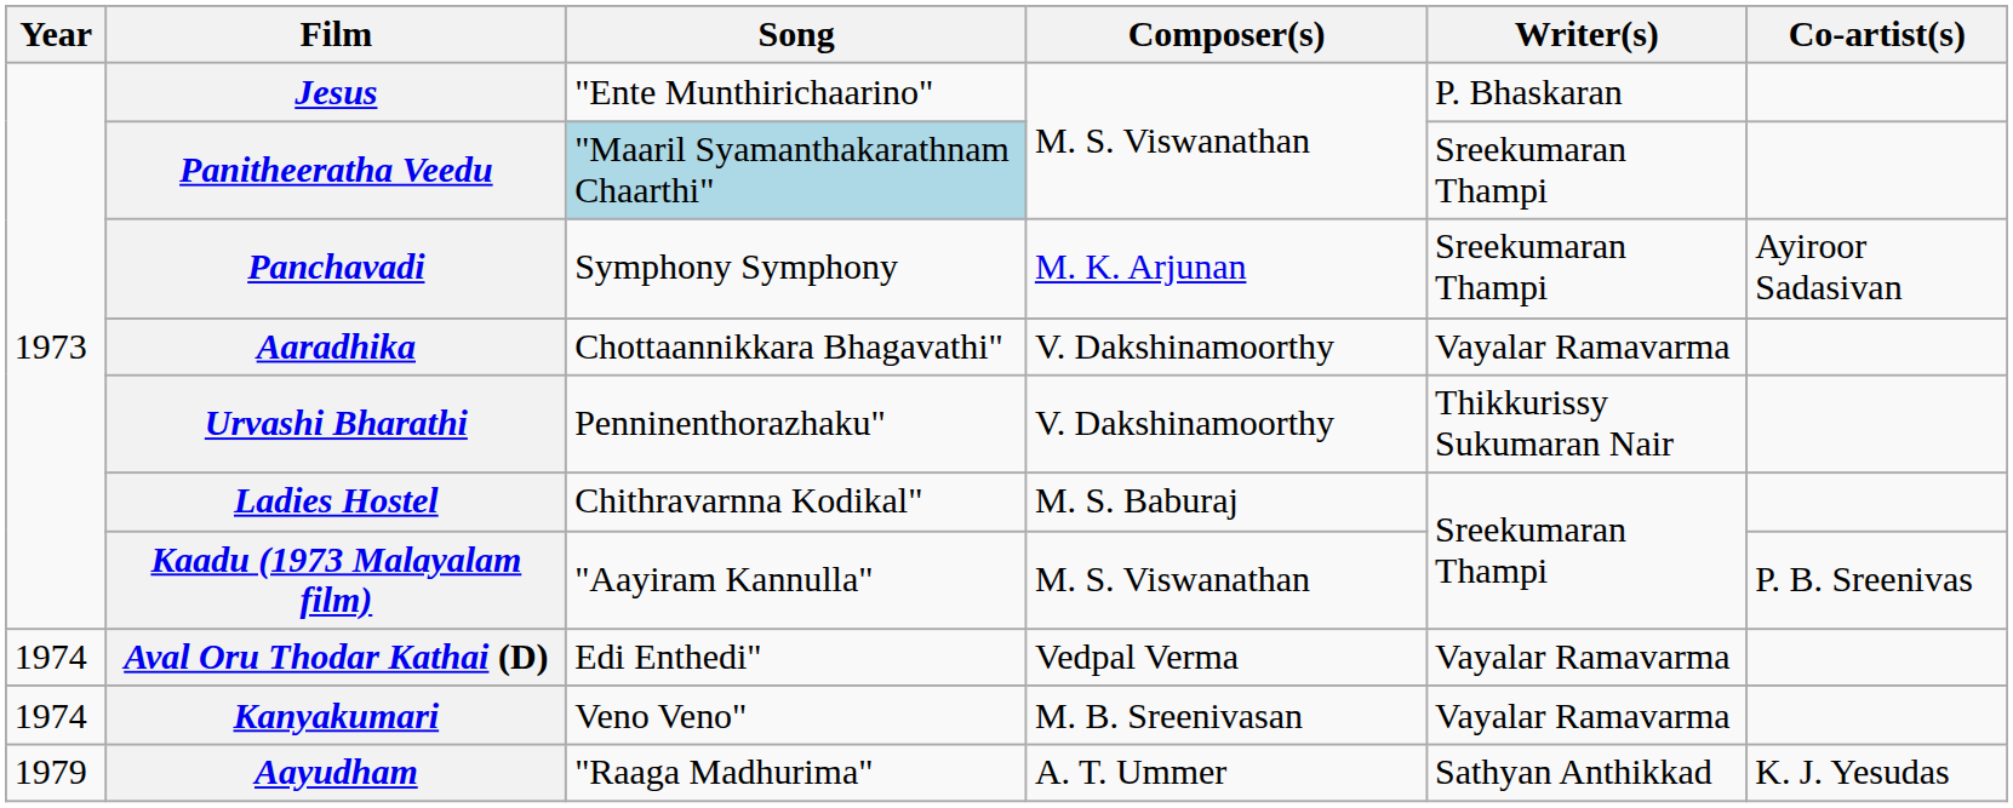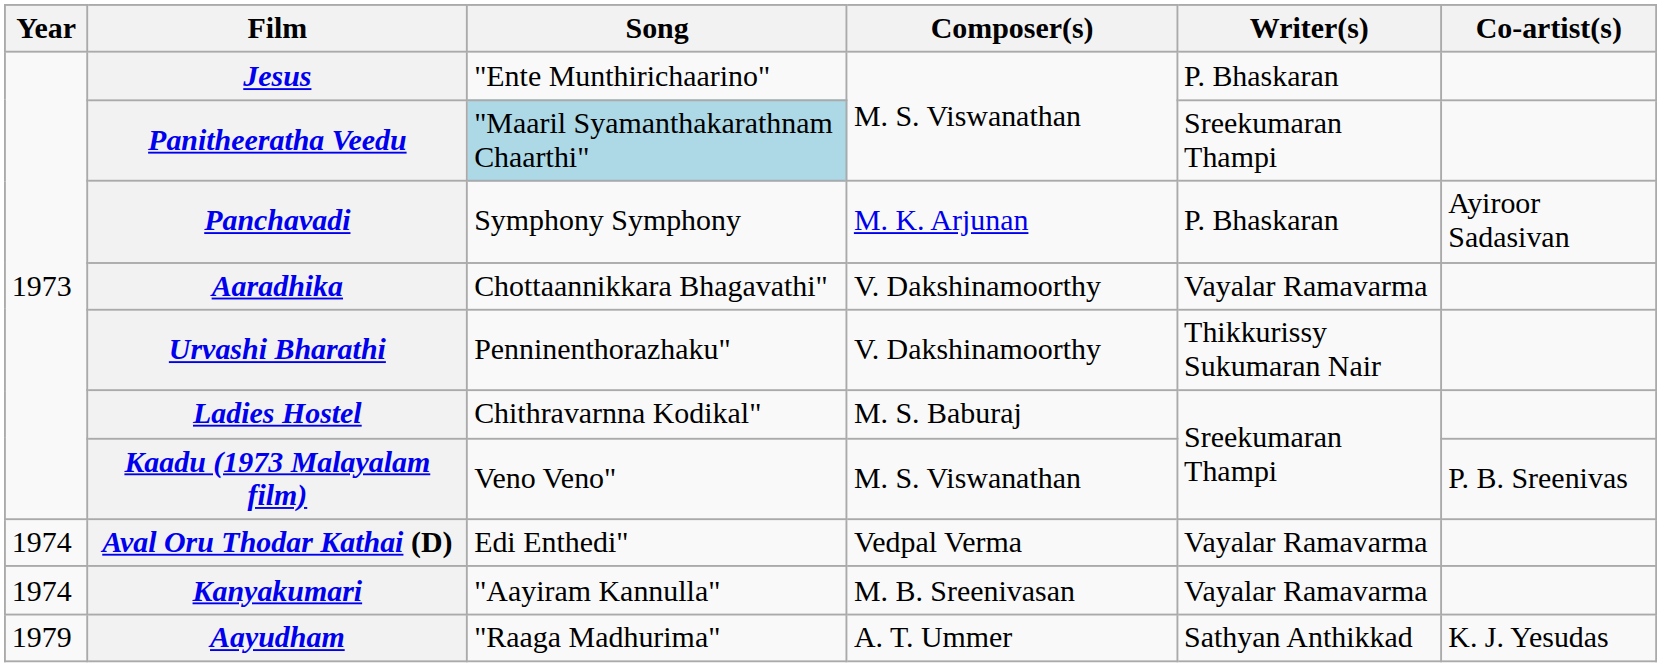Panchavadi | Writer(s): Sreekumaran Thampi -> P. Bhaskaran
Kaadu (1973 Malayalam film) | Song: "Aayiram Kannulla" -> Veno Veno"
Kanyakumari | Song: Veno Veno" -> "Aayiram Kannulla"
